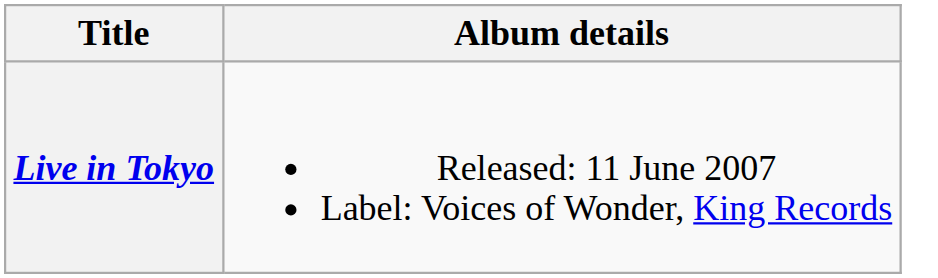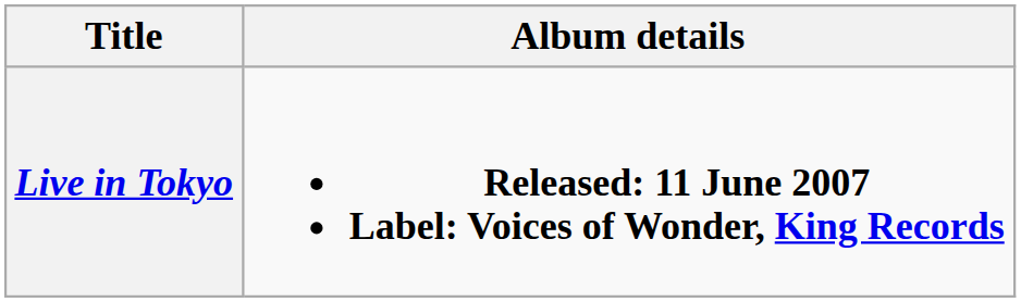Live in Tokyo | Album details: normal -> bold
